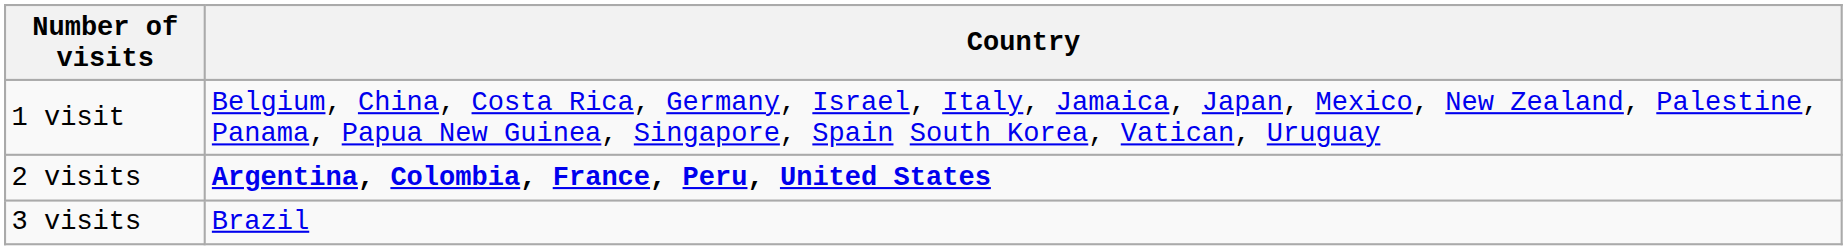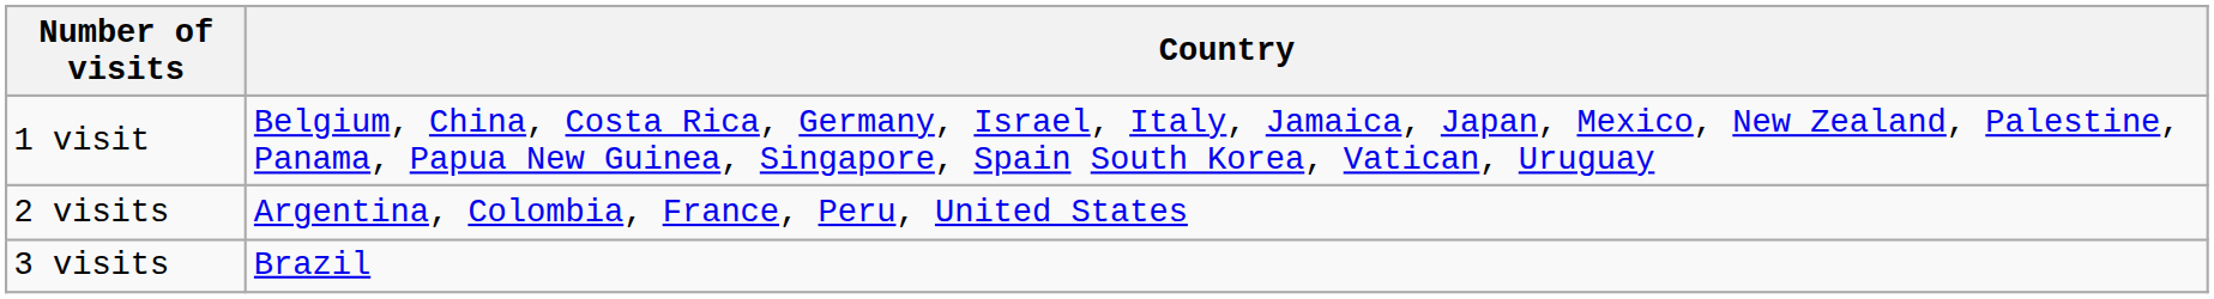2 visits | Country: bold -> normal
